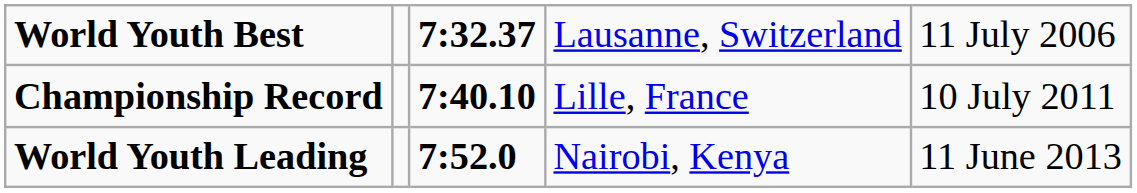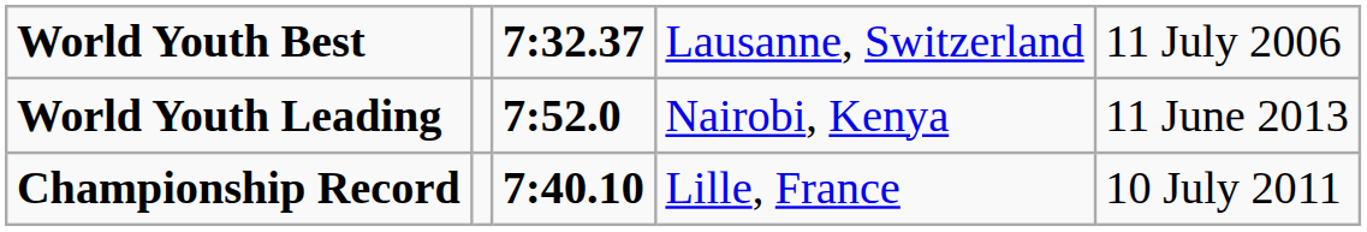rows swapped: Championship Record <-> World Youth Leading
